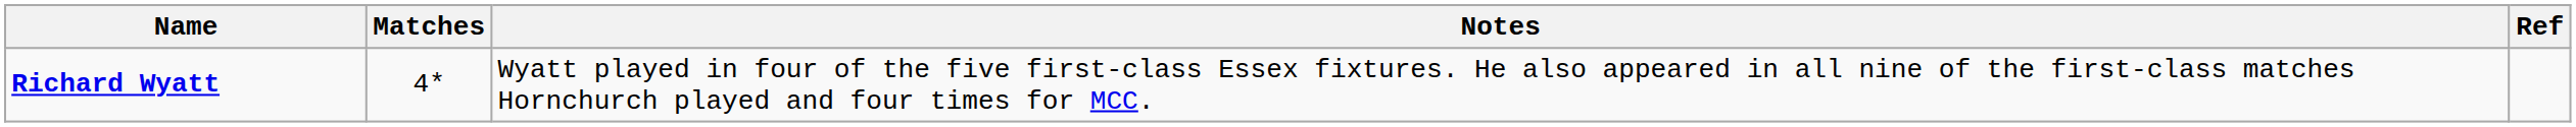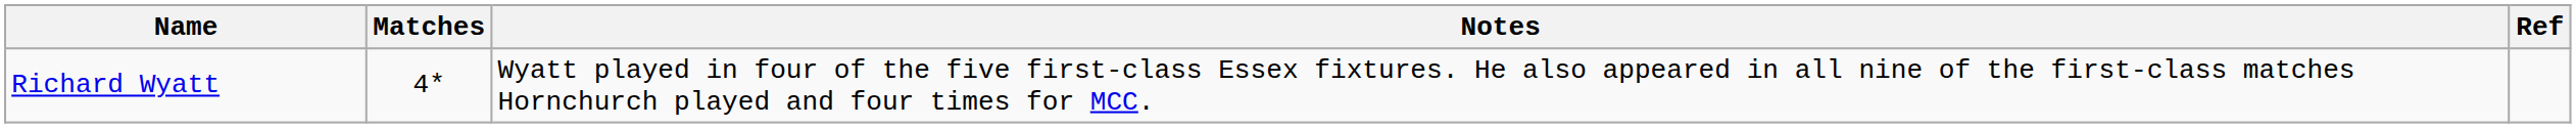row 2 | Name: bold -> normal
